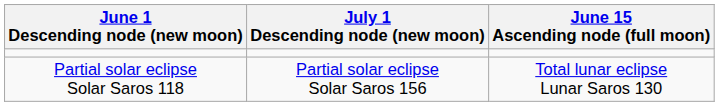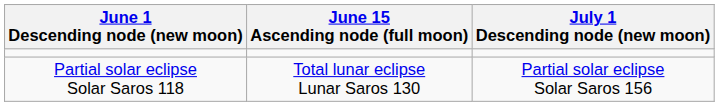columns swapped: June 15 Ascending node (full moon) <-> July 1 Descending node (new moon)
